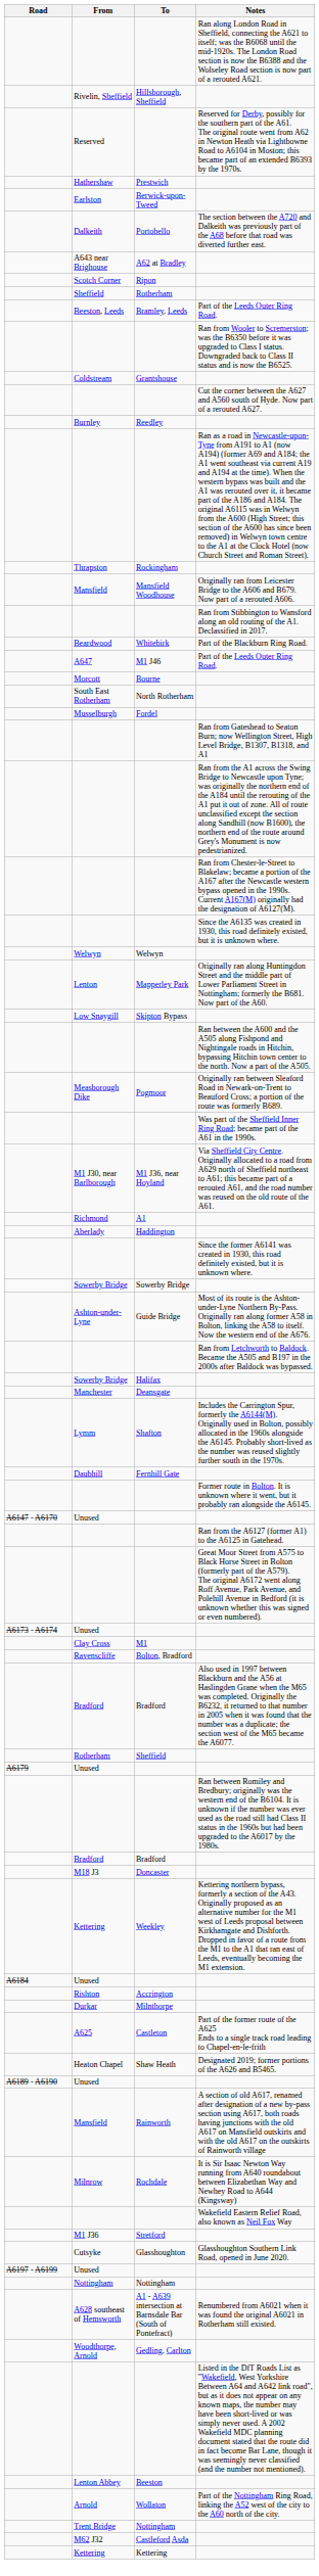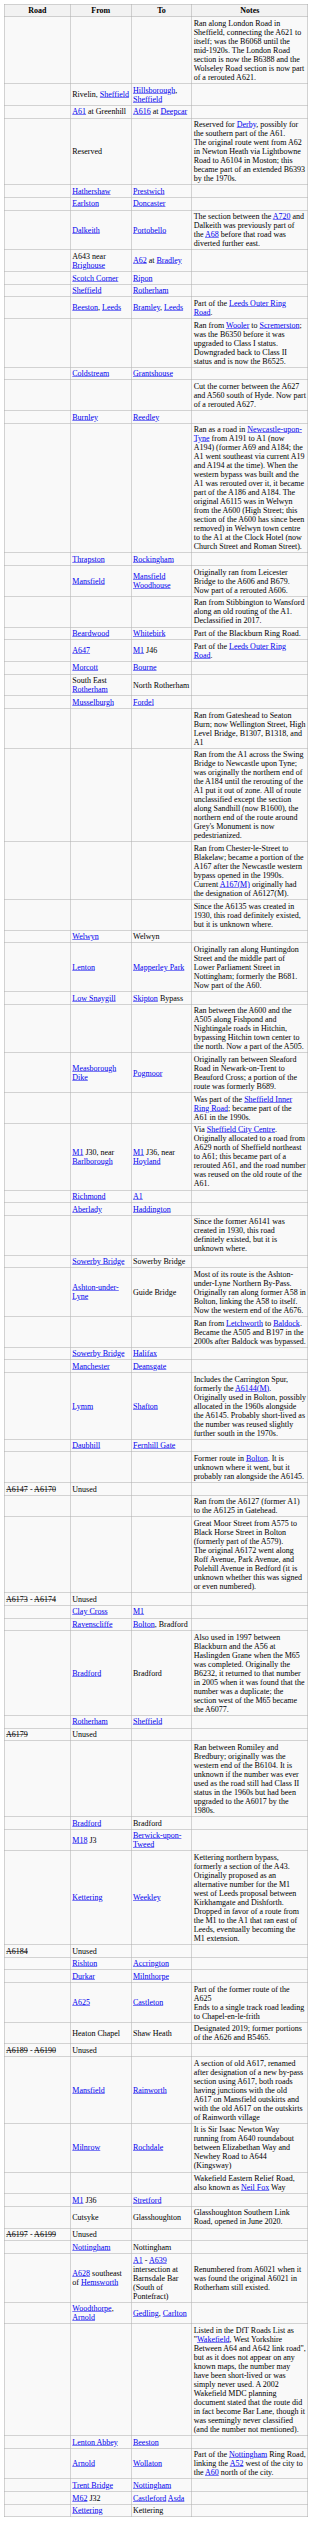+ row: A61 at Greenhill | A616 at Deepcar
Earlston | To: Berwick-upon-Tweed -> Doncaster
M18 J3 | To: Doncaster -> Berwick-upon-Tweed
